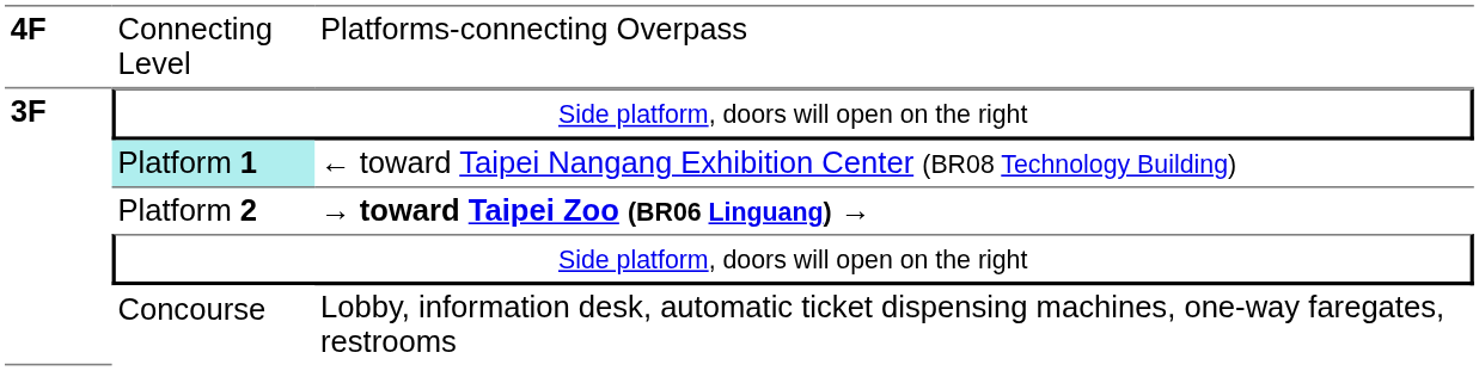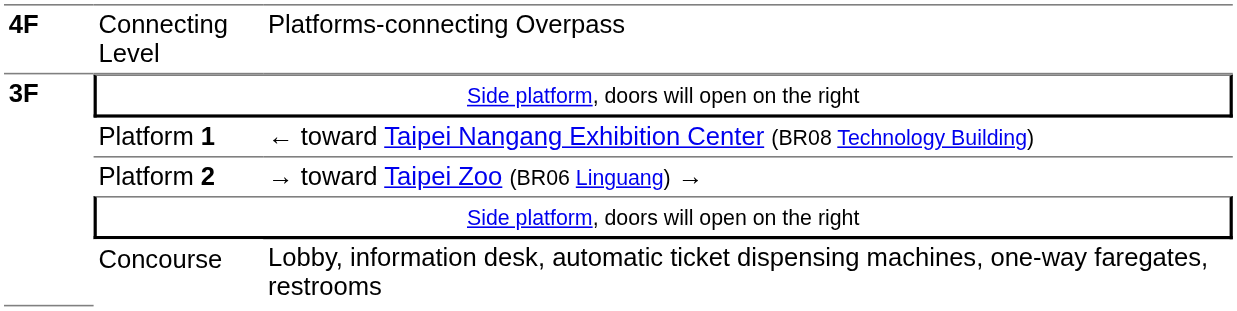Platform 1 | column 2: paleturquoise background -> no background
Platform 2 | column 3: bold -> normal
